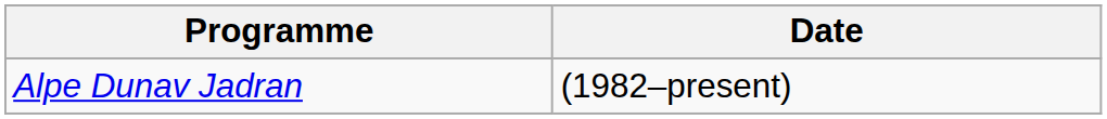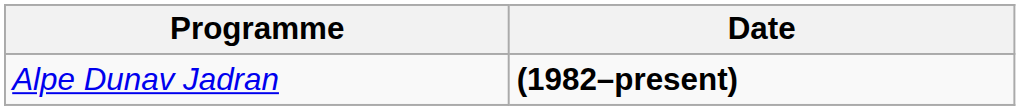Alpe Dunav Jadran | Date: normal -> bold
